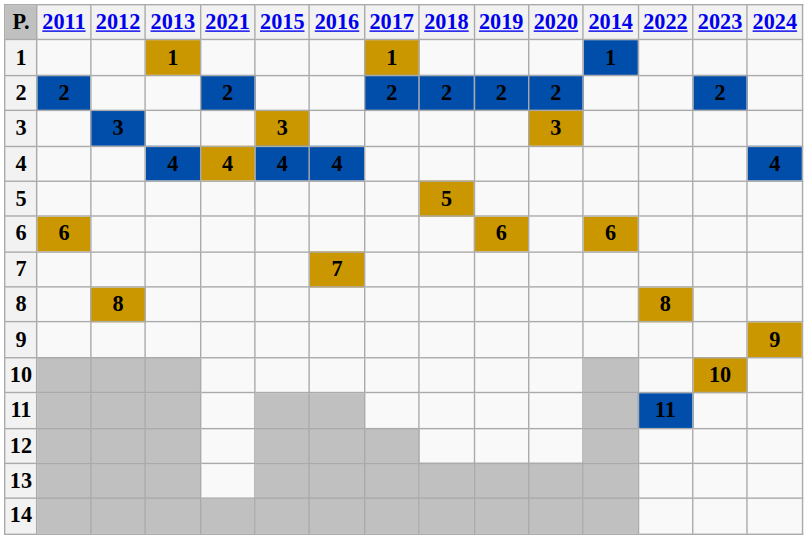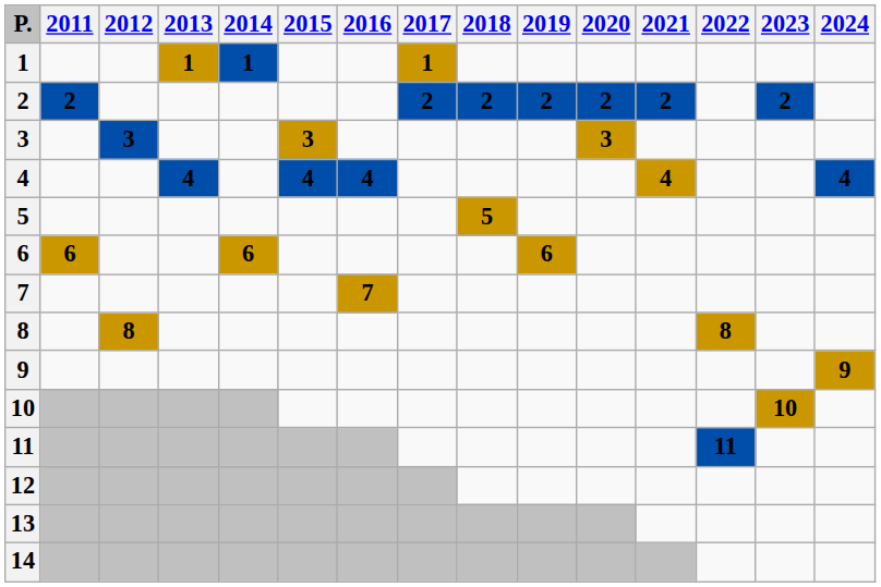columns swapped: 2014 <-> 2021
